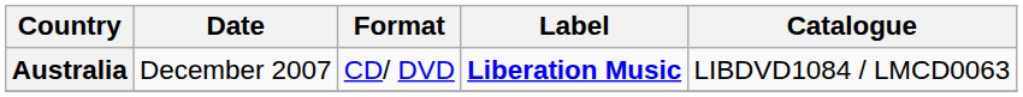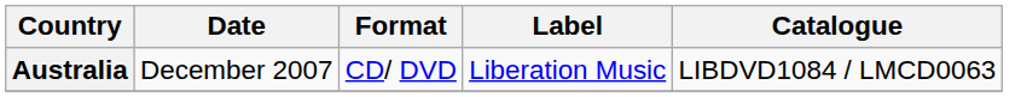Australia | Label: bold -> normal
